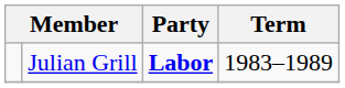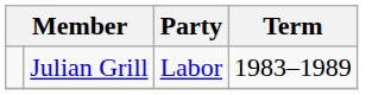Julian Grill | Party: bold -> normal
